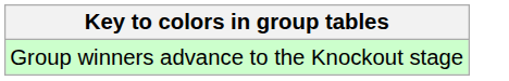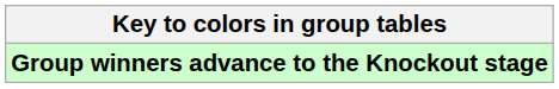row 2 | column 1: normal -> bold
